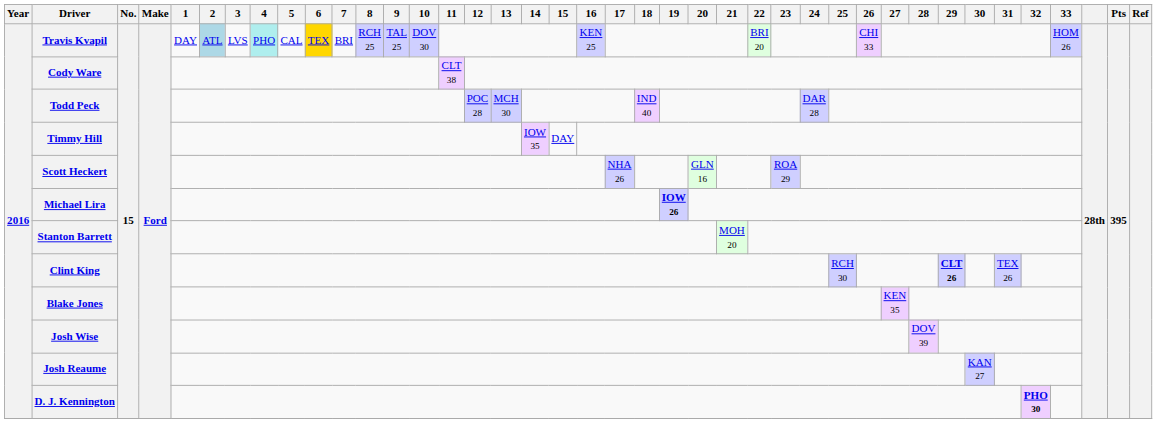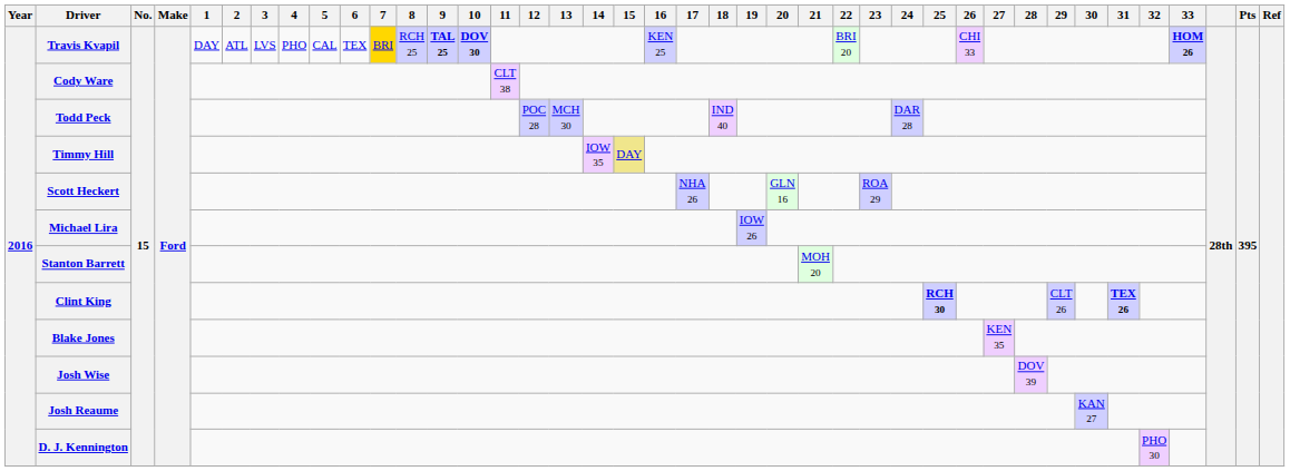Travis Kvapil | 2: lightblue background -> no background
Travis Kvapil | 4: paleturquoise background -> no background
Travis Kvapil | 6: gold background -> no background
Travis Kvapil | 7: no background -> gold background
Travis Kvapil | 9: normal -> bold
Travis Kvapil | 10: normal -> bold
Travis Kvapil | 33: normal -> bold
Timmy Hill | 15: no background -> khaki background
Michael Lira | 19: bold -> normal
Clint King | 25: normal -> bold
Clint King | 29: bold -> normal
Clint King | 31: normal -> bold
D. J. Kennington | 32: bold -> normal
